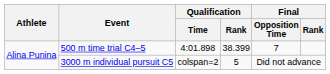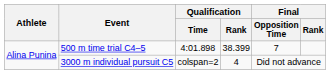3000 m individual pursuit C5 | Qualification / Rank: 5 -> 4
